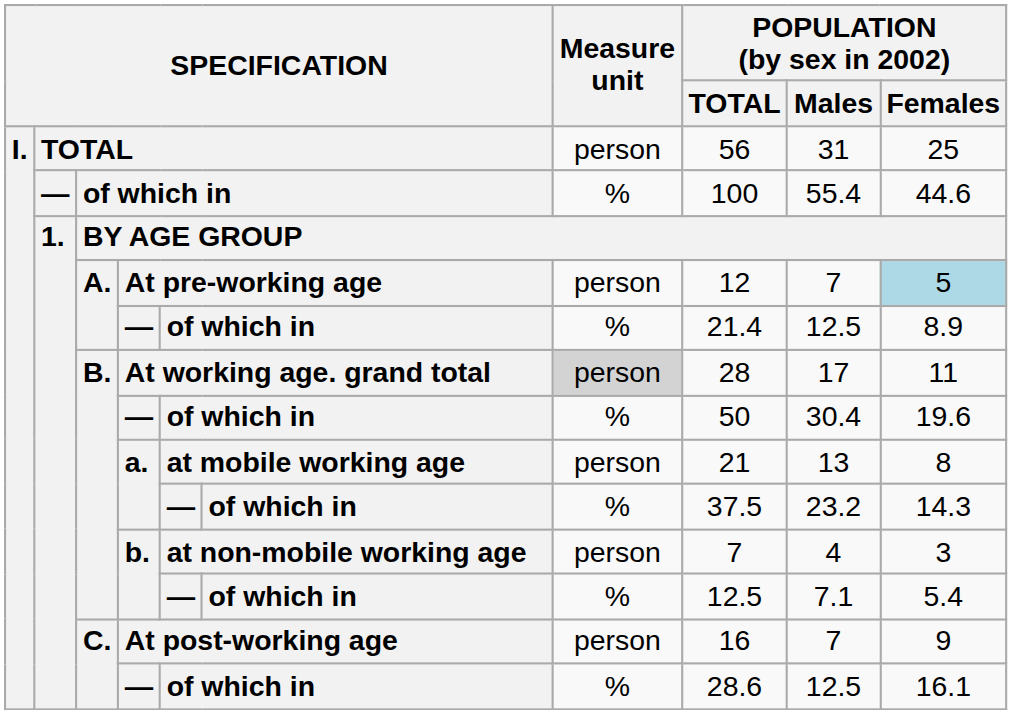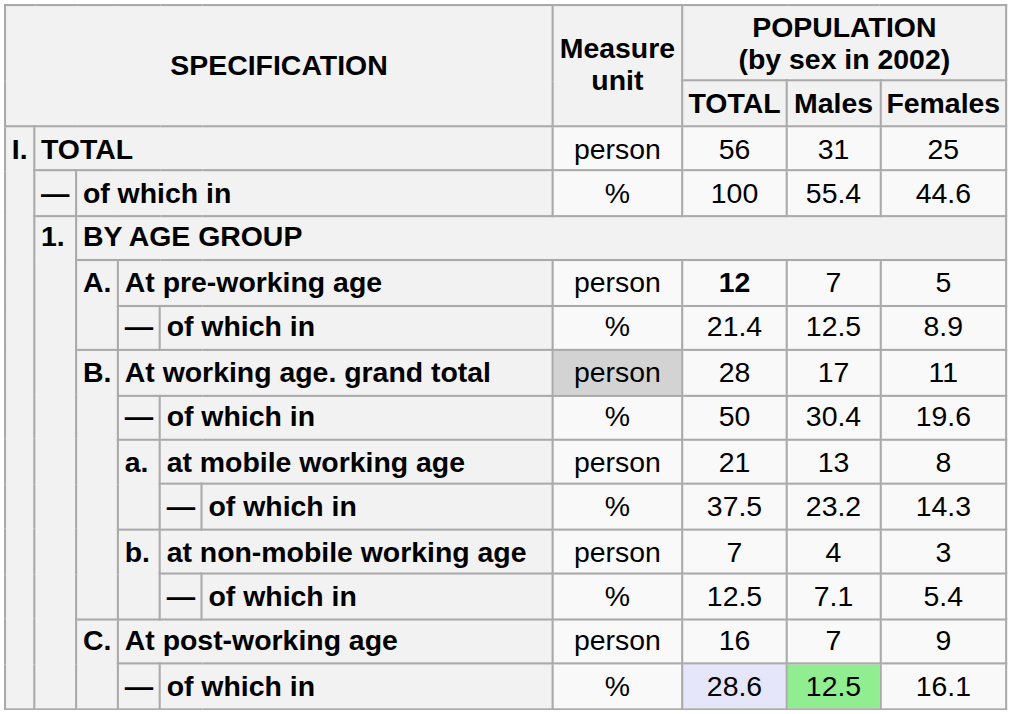At pre-working age | POPULATION (by sex in 2002) / TOTAL: normal -> bold
At pre-working age | POPULATION (by sex in 2002) / Females: lightblue background -> no background
C. / — | POPULATION (by sex in 2002) / TOTAL: no background -> lavender background
C. / — | POPULATION (by sex in 2002) / Males: no background -> lightgreen background
